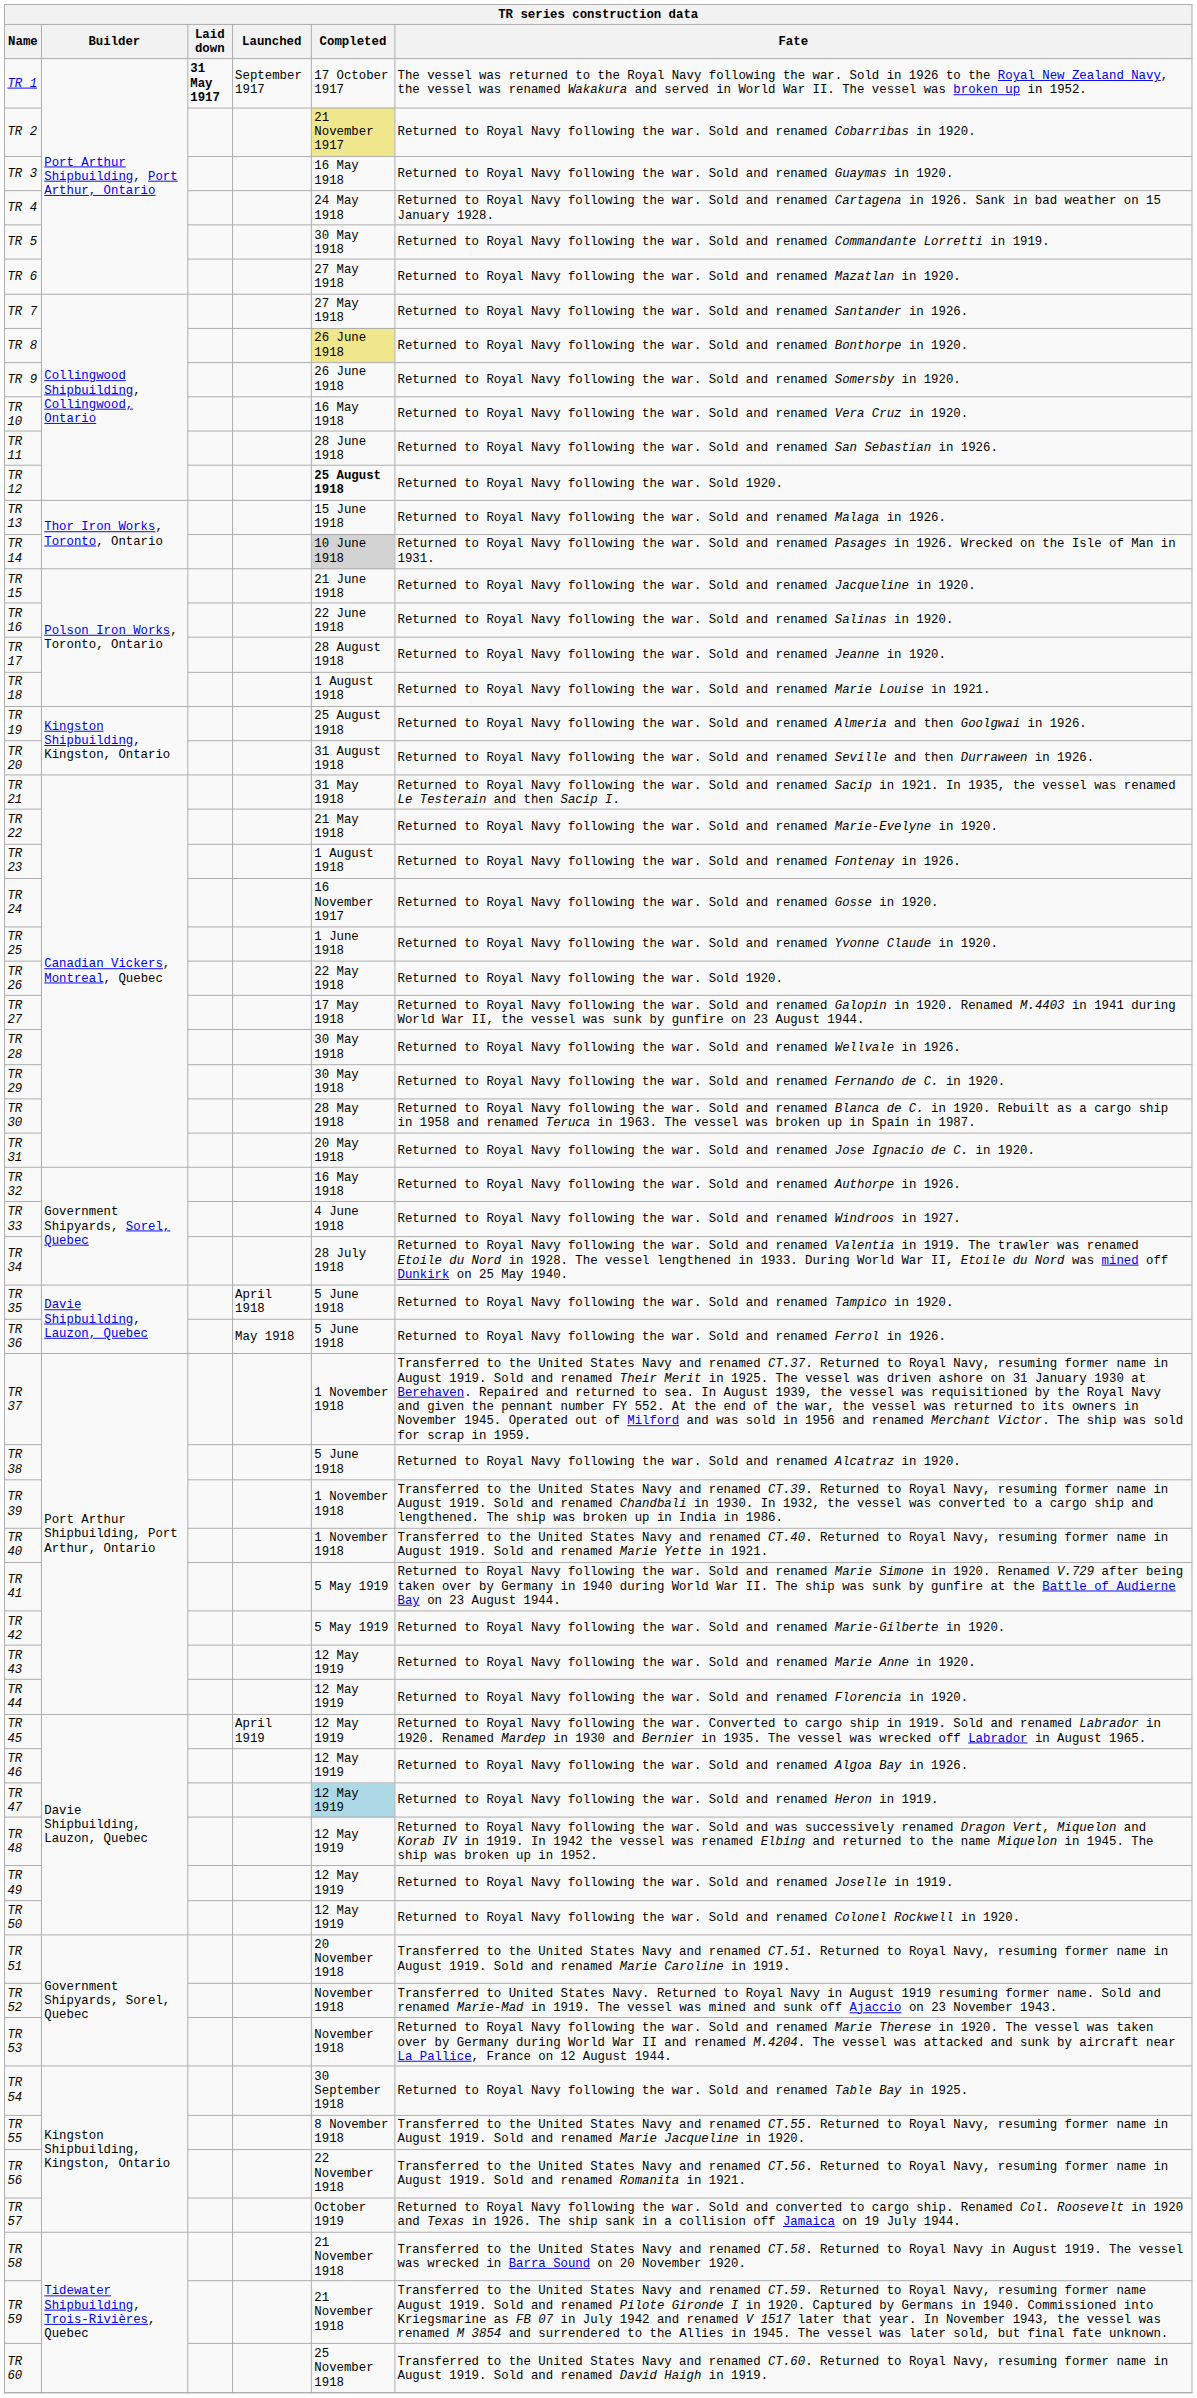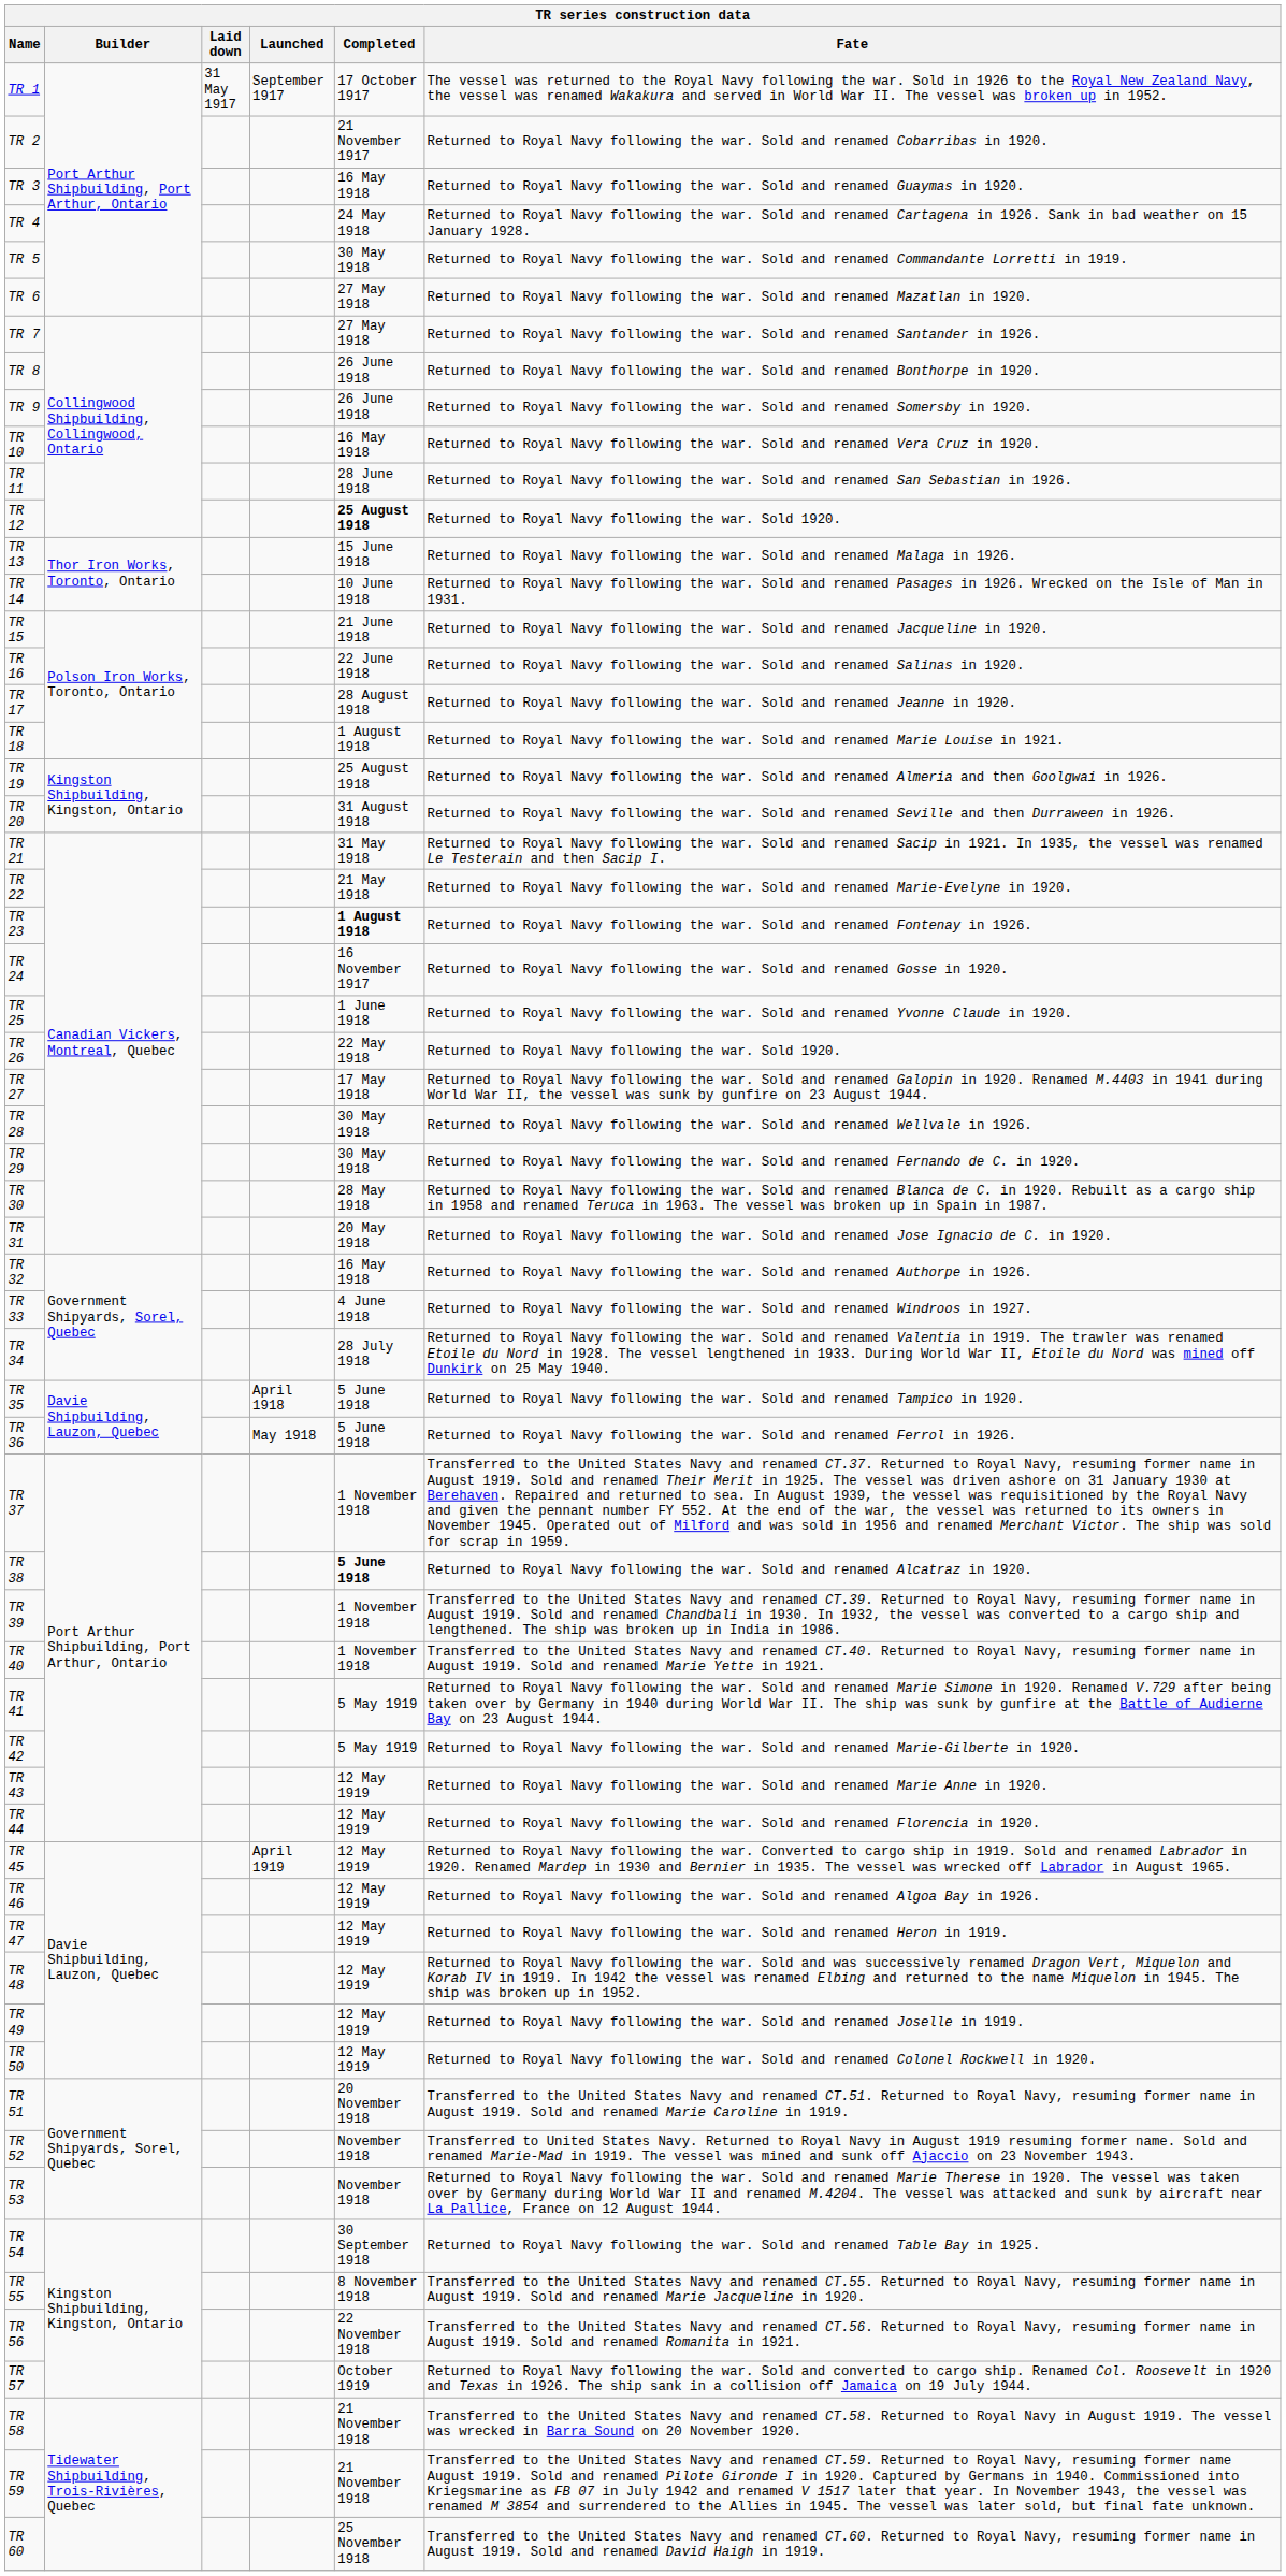TR 1 | Laid down: bold -> normal
TR 2 | Completed: khaki background -> no background
TR 8 | Completed: khaki background -> no background
TR 14 | Completed: lightgrey background -> no background
TR 23 | Completed: normal -> bold
TR 38 | Completed: normal -> bold
TR 47 | Completed: lightblue background -> no background
